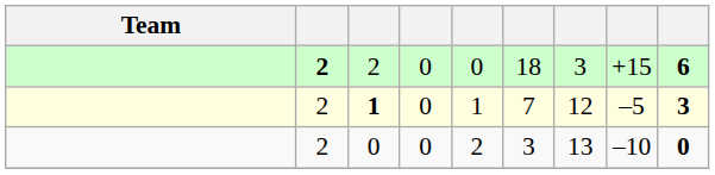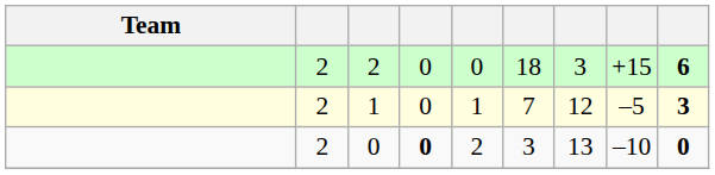row 2 | column 2: bold -> normal
row 3 | column 3: bold -> normal
row 4 | column 4: normal -> bold
